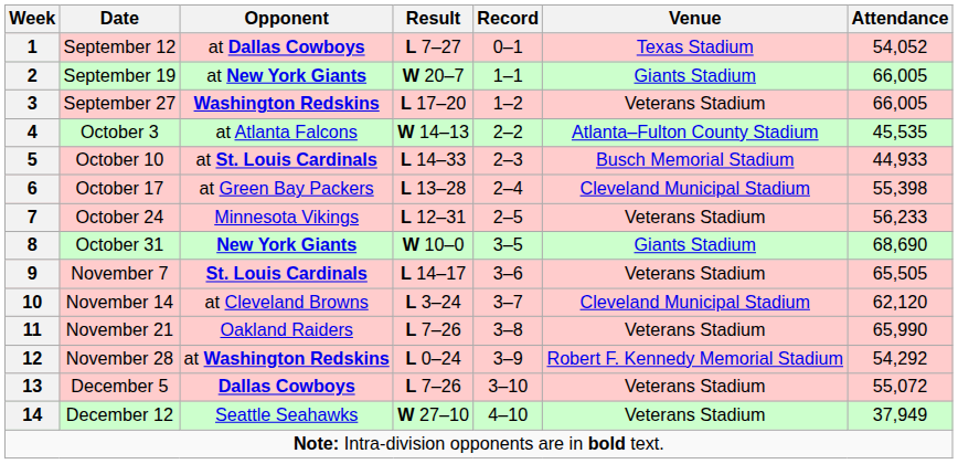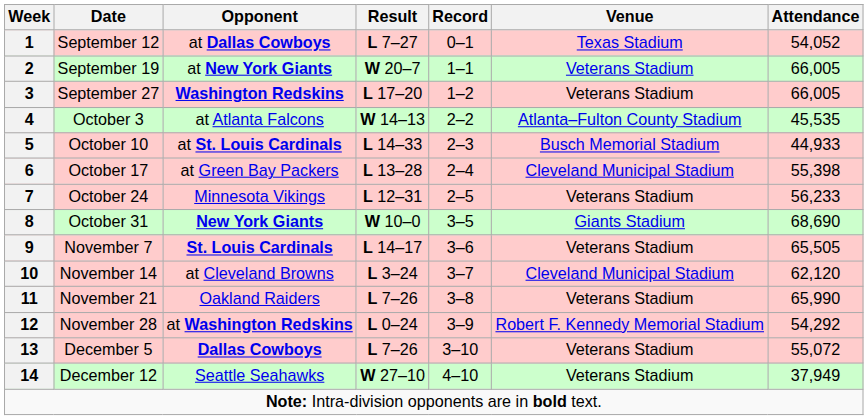2 | Venue: Giants Stadium -> Veterans Stadium
